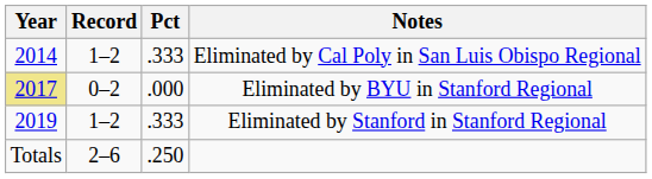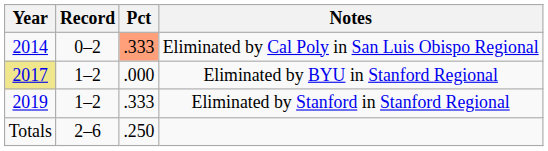Eliminated by Cal Poly in San Luis Obispo Regional | Record: 1–2 -> 0–2
Eliminated by Cal Poly in San Luis Obispo Regional | Pct: no background -> lightsalmon background
Eliminated by BYU in Stanford Regional | Record: 0–2 -> 1–2
